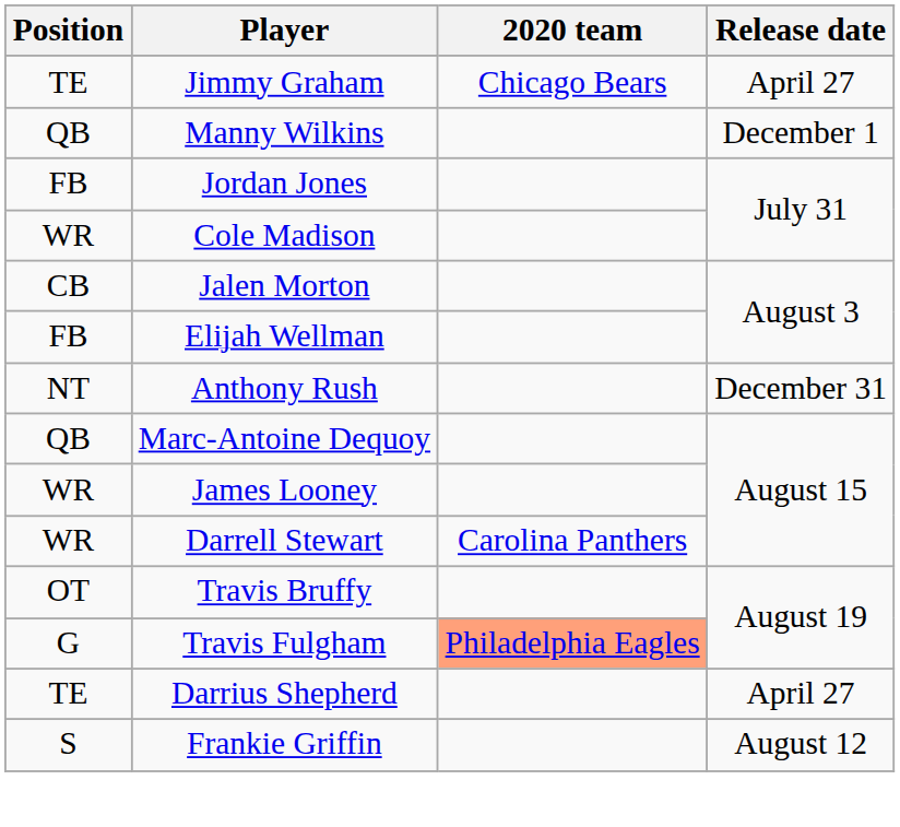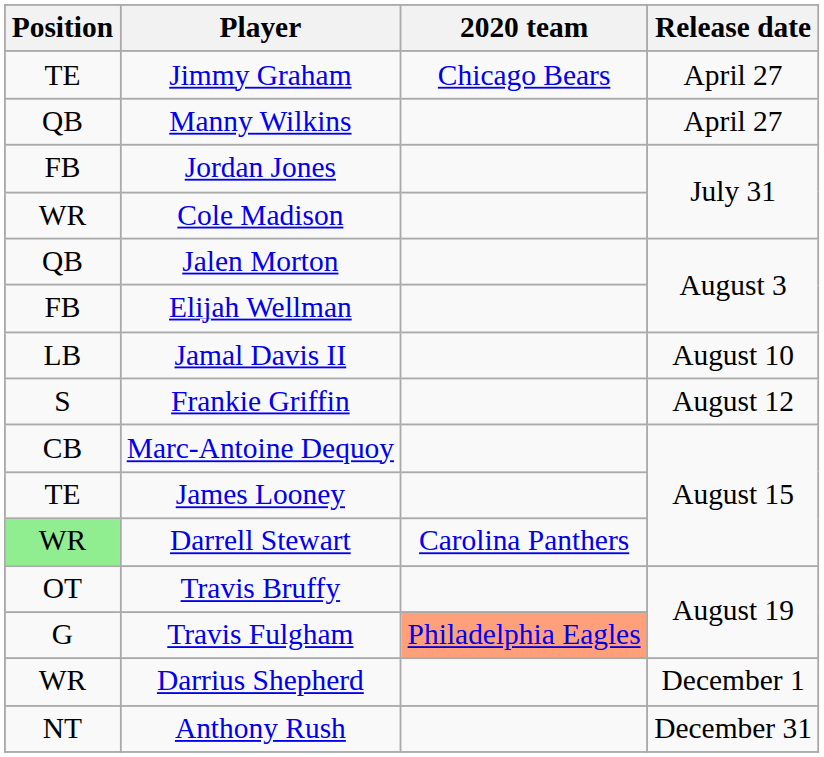Manny Wilkins | Release date: December 1 -> April 27
Jalen Morton | Position: CB -> QB
+ row: LB | Jamal Davis II | August 10
rows swapped: Frankie Griffin <-> Anthony Rush
Marc-Antoine Dequoy | Position: QB -> CB
James Looney | Position: WR -> TE
Darrell Stewart | Position: no background -> lightgreen background
Darrius Shepherd | Position: TE -> WR
Darrius Shepherd | Release date: April 27 -> December 1
